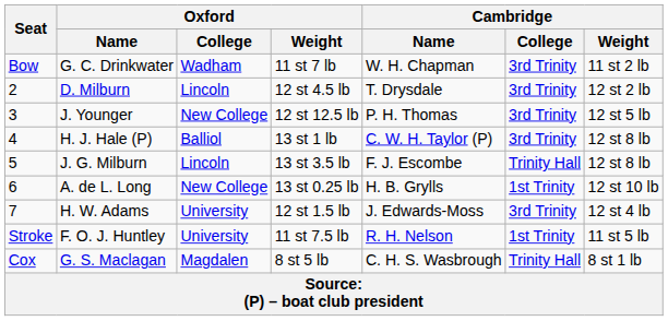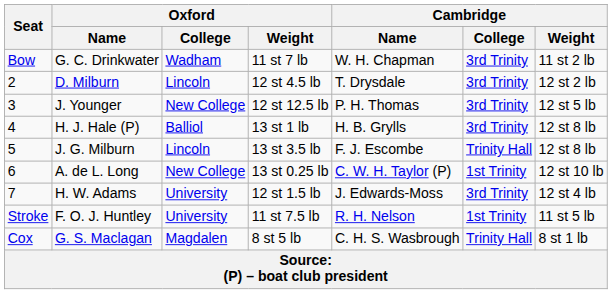H. J. Hale (P) | Cambridge / Name: C. W. H. Taylor (P) -> H. B. Grylls
A. de L. Long | Cambridge / Name: H. B. Grylls -> C. W. H. Taylor (P)
